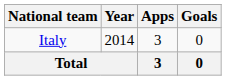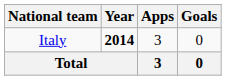Italy | Year: normal -> bold
